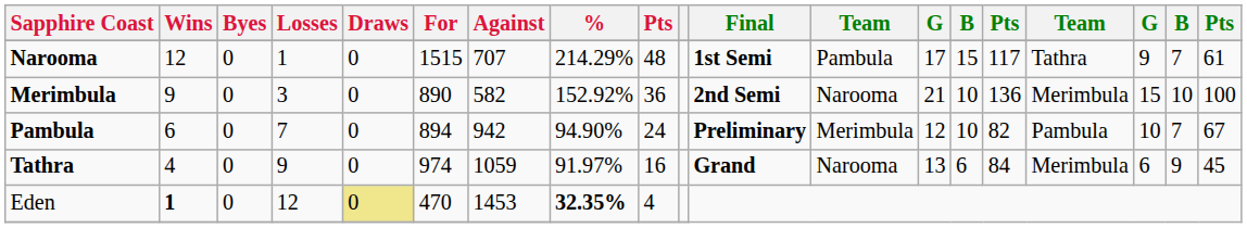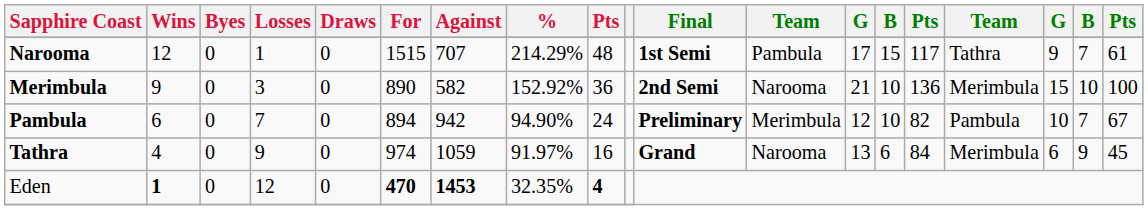Eden | Draws: khaki background -> no background
Eden | For: normal -> bold
Eden | Against: normal -> bold
Eden | %: bold -> normal
Eden | column 9: normal -> bold
